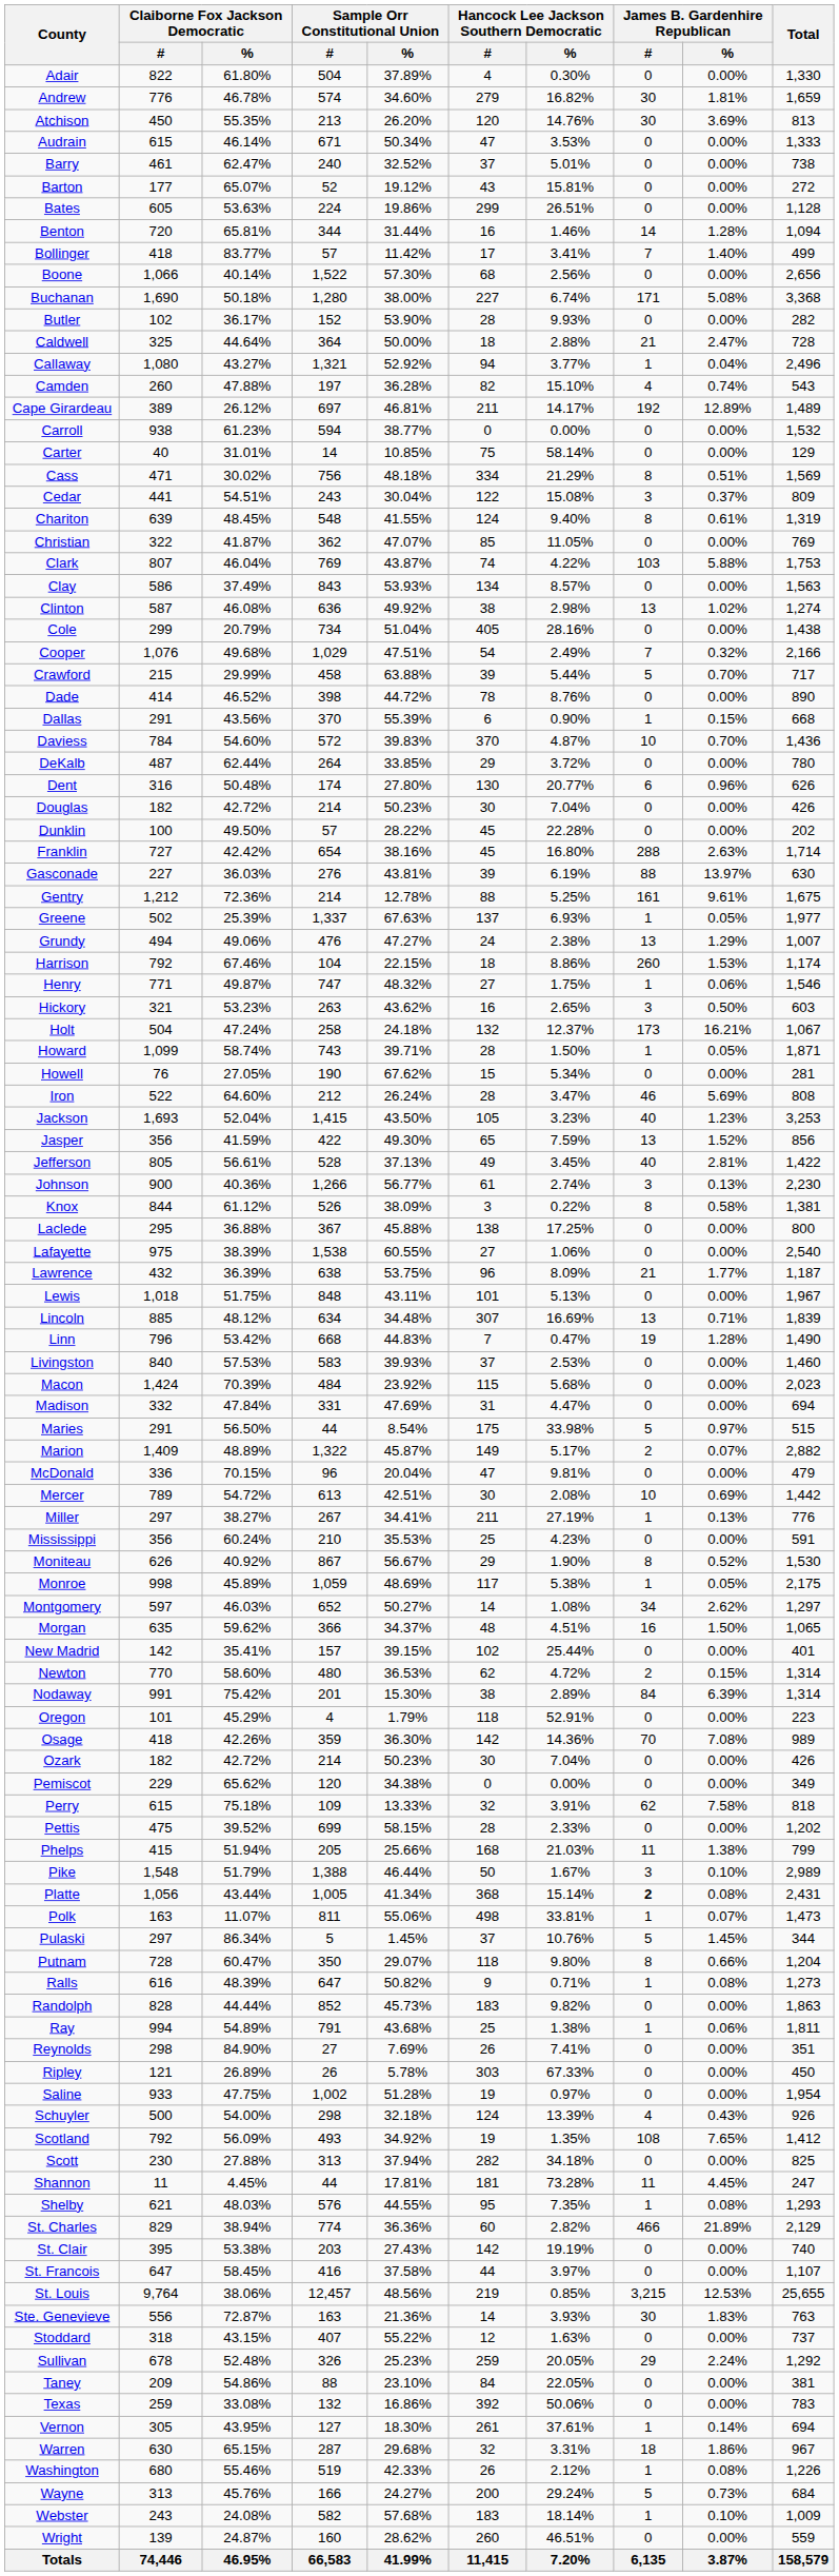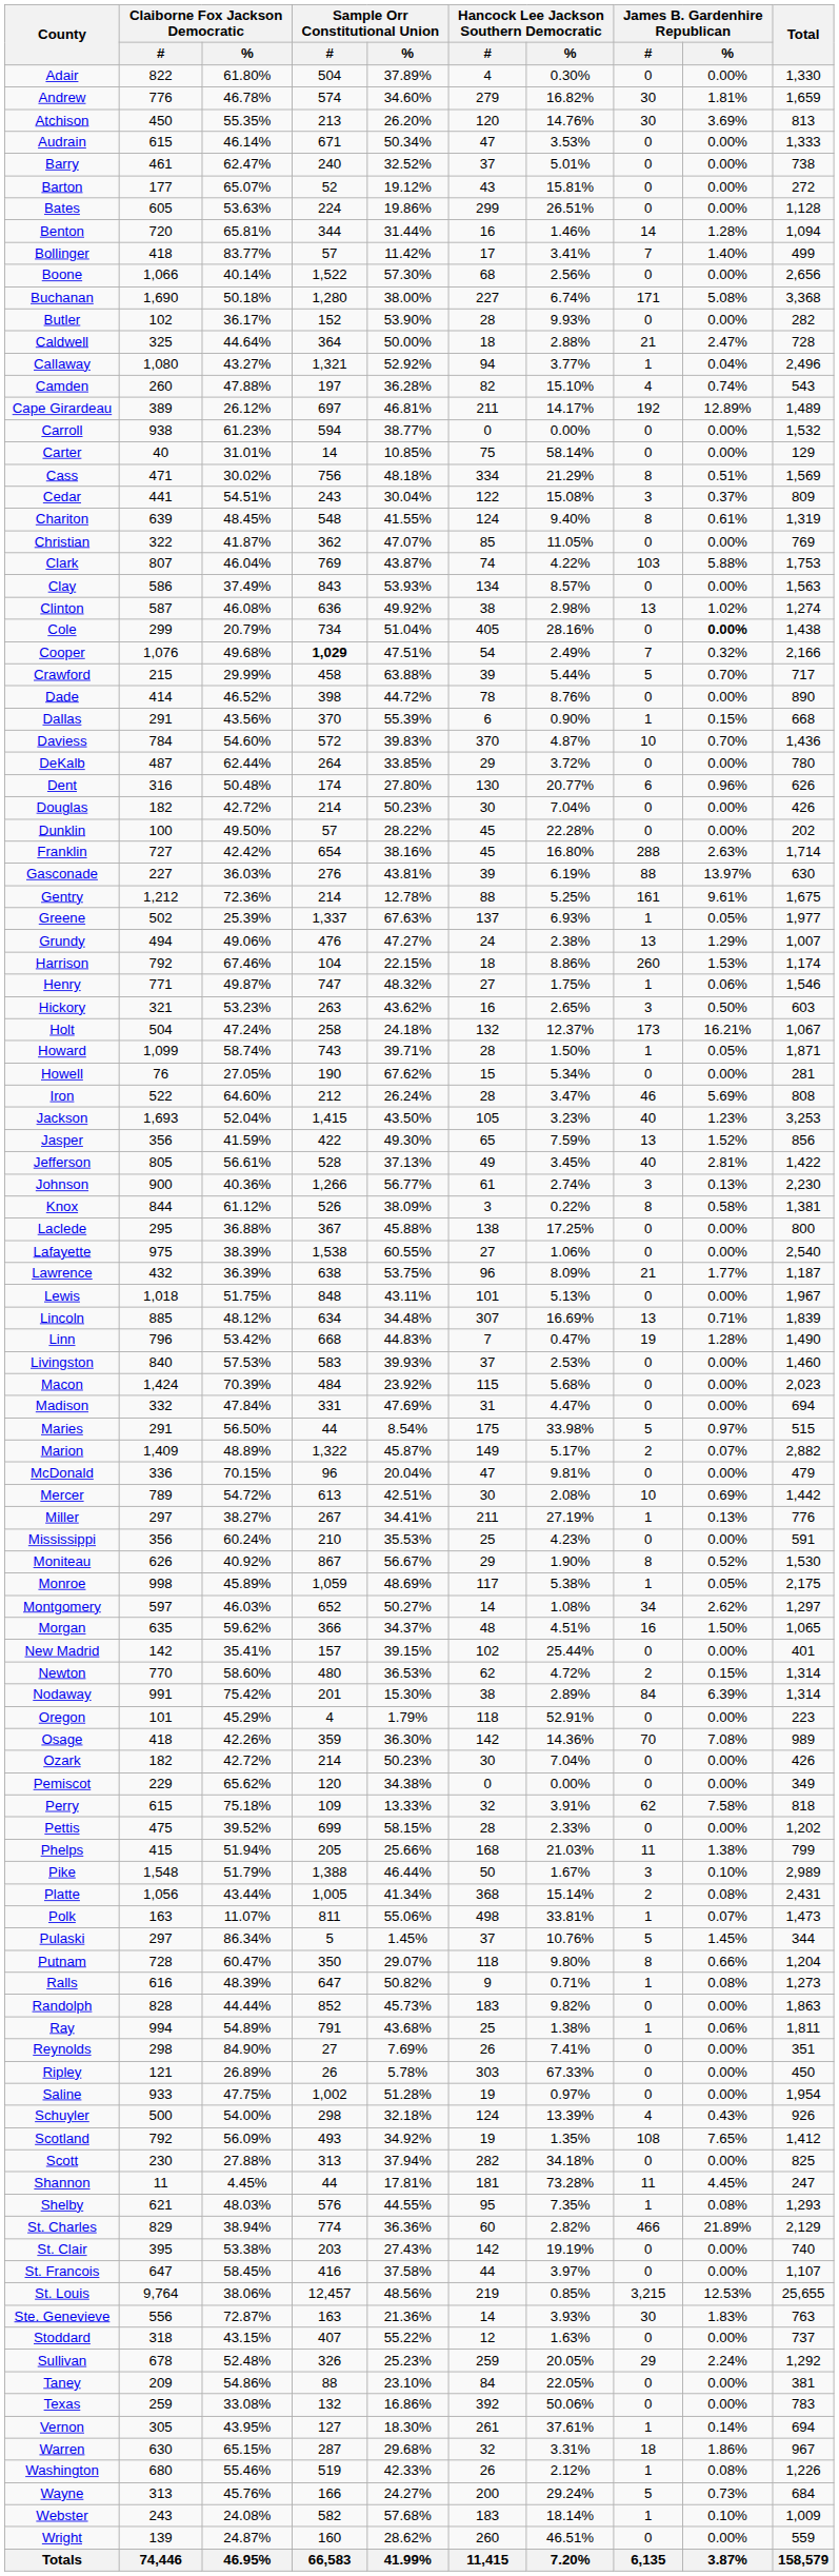Cole | James B. Gardenhire Republican / %: normal -> bold
Cooper | Sample Orr Constitutional Union / #: normal -> bold
Platte | James B. Gardenhire Republican / #: bold -> normal
